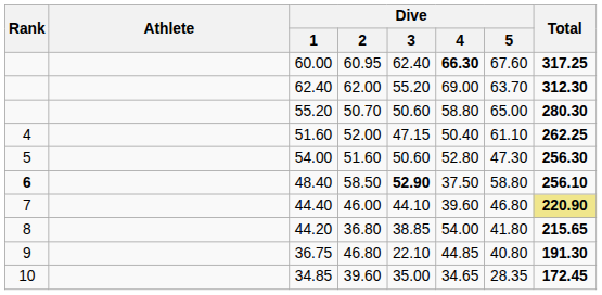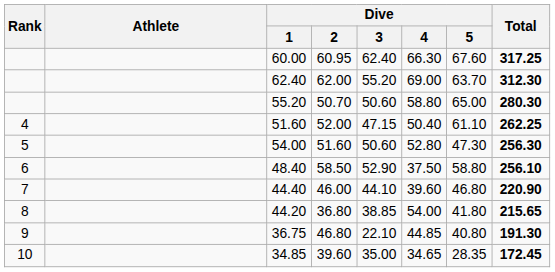60.00 | Dive / 4: bold -> normal
48.40 | Rank: bold -> normal
48.40 | Dive / 3: bold -> normal
44.40 | Total: khaki background -> no background
